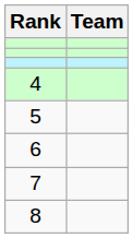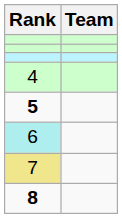row 6 | Rank: normal -> bold
row 7 | Rank: no background -> paleturquoise background
row 8 | Rank: no background -> khaki background
row 9 | Rank: normal -> bold
